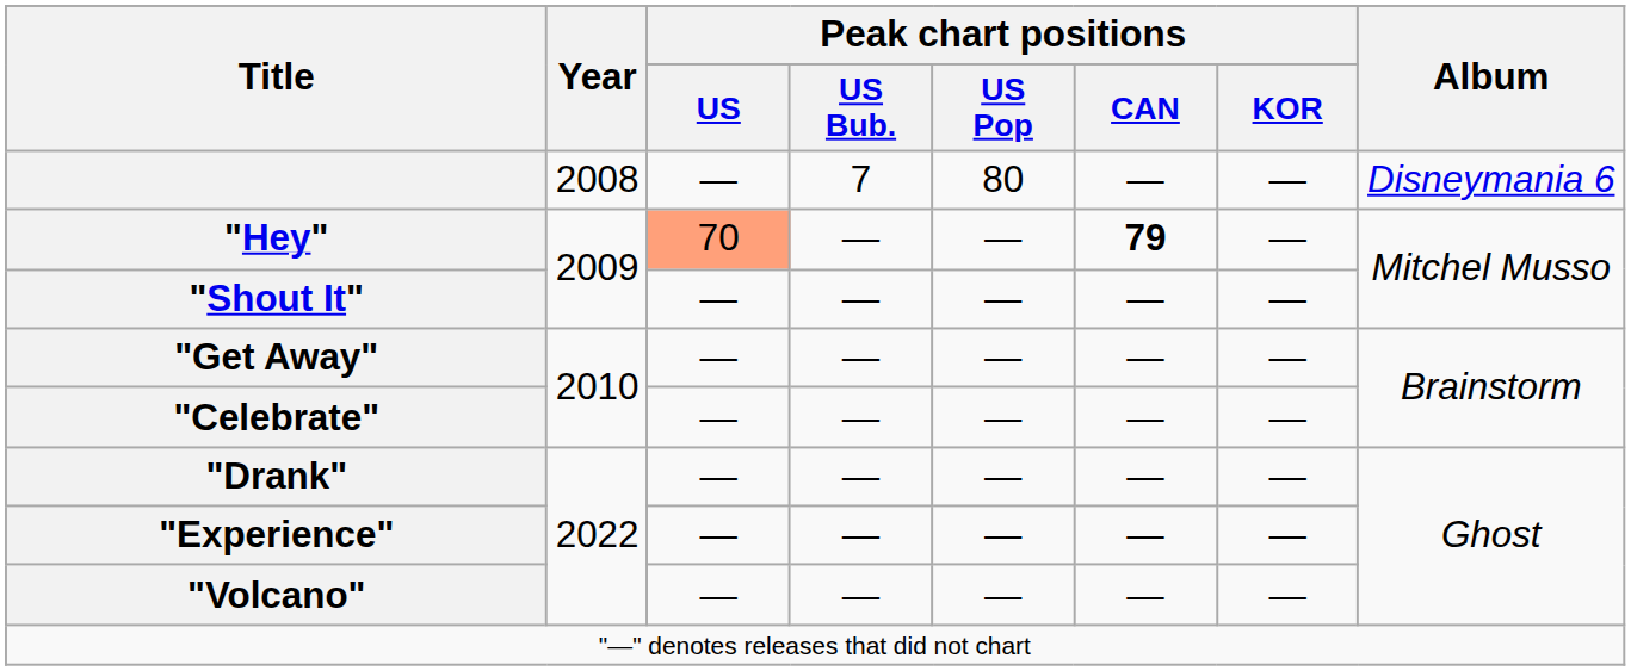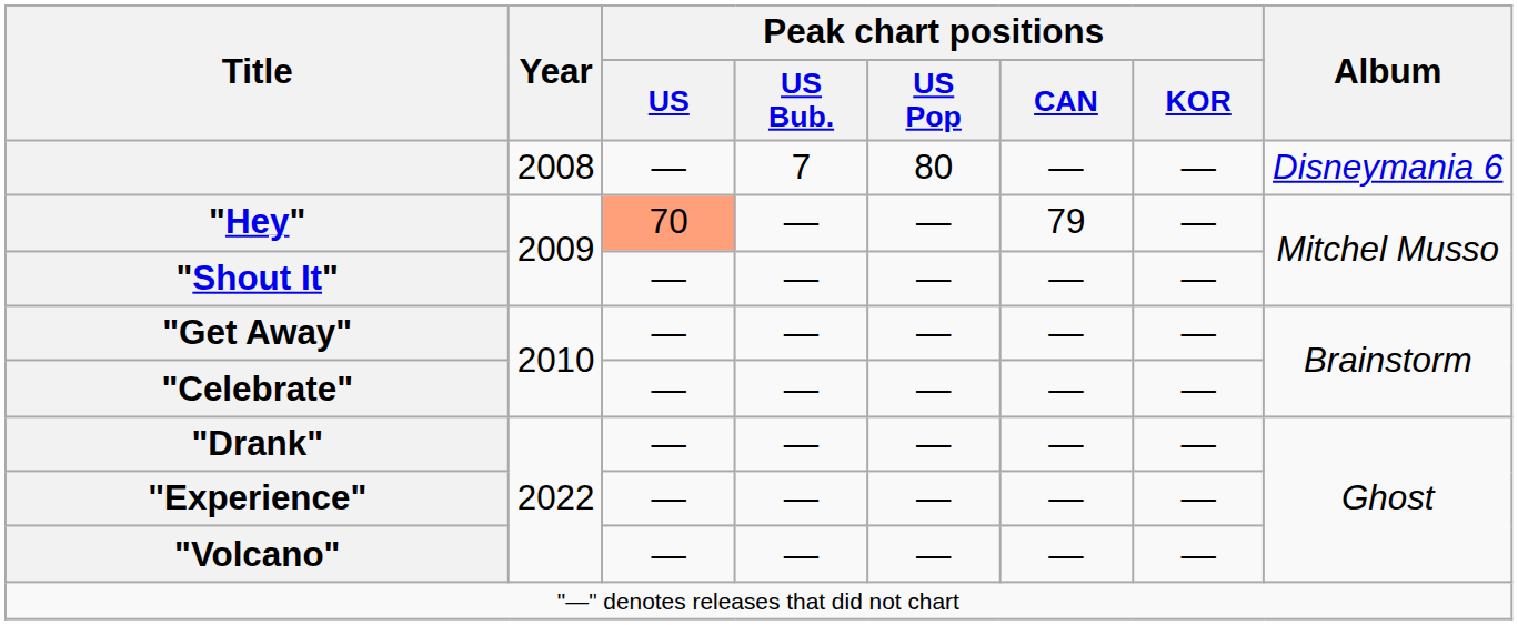"Hey" | Peak chart positions / CAN: bold -> normal
